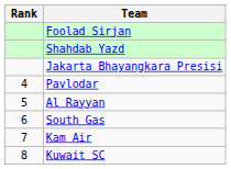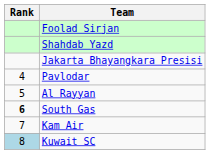South Gas | Rank: normal -> bold
Kuwait SC | Rank: no background -> lightblue background
